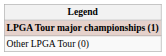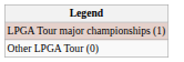row 2 | column 1: bold -> normal
